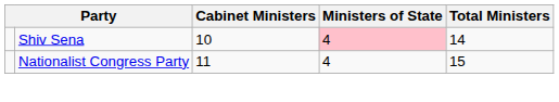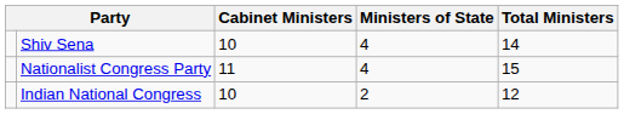Shiv Sena | Ministers of State: pink background -> no background
+ row: Indian National Congress | 10 | 2 | 12
